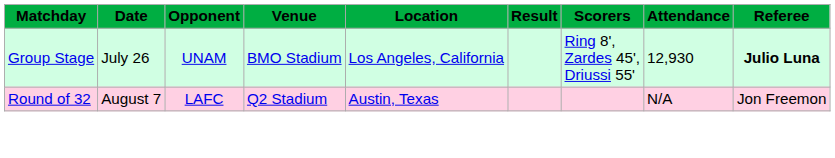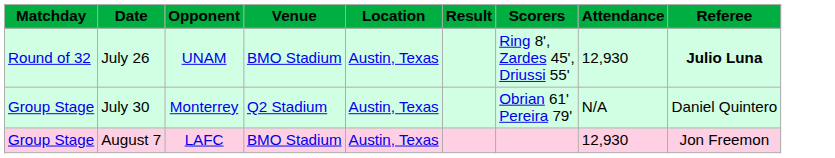July 26 | Matchday: Group Stage -> Round of 32
July 26 | Location: Los Angeles, California -> Austin, Texas
+ row: Group Stage | July 30 | Monterrey | Q2 Stadium | Austin, Texas | Obrian 61' Pereira 79' | N/A | Daniel Quintero
August 7 | Matchday: Round of 32 -> Group Stage
August 7 | Venue: Q2 Stadium -> BMO Stadium
August 7 | Attendance: N/A -> 12,930
